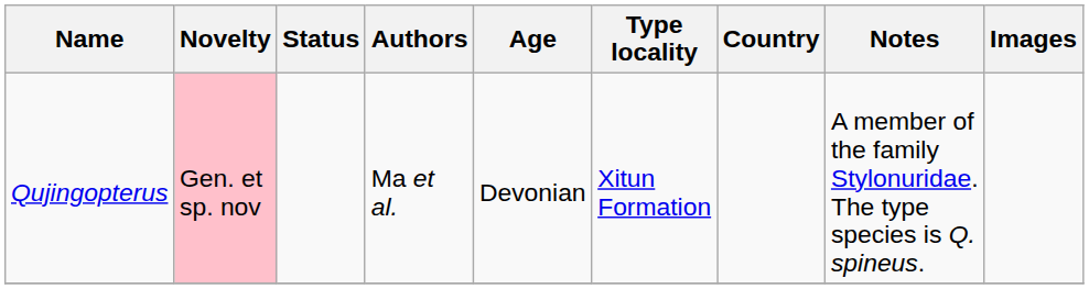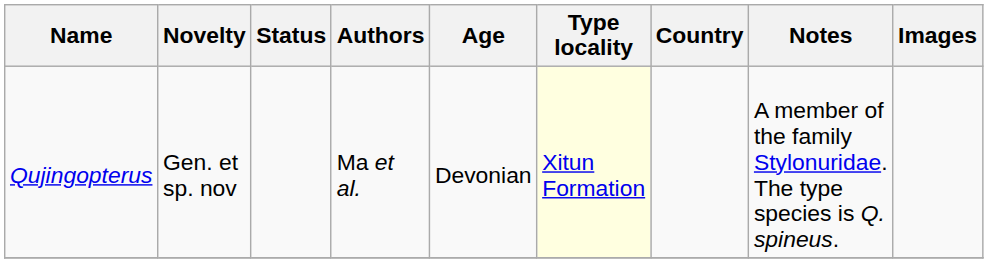Qujingopterus | Novelty: pink background -> no background
Qujingopterus | Type locality: no background -> lightyellow background
